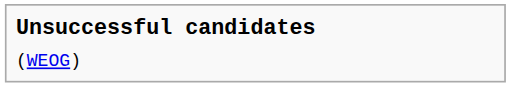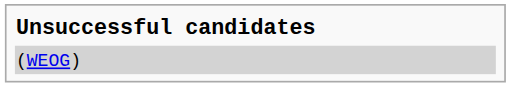row 2 | column 1: no background -> lightgrey background
